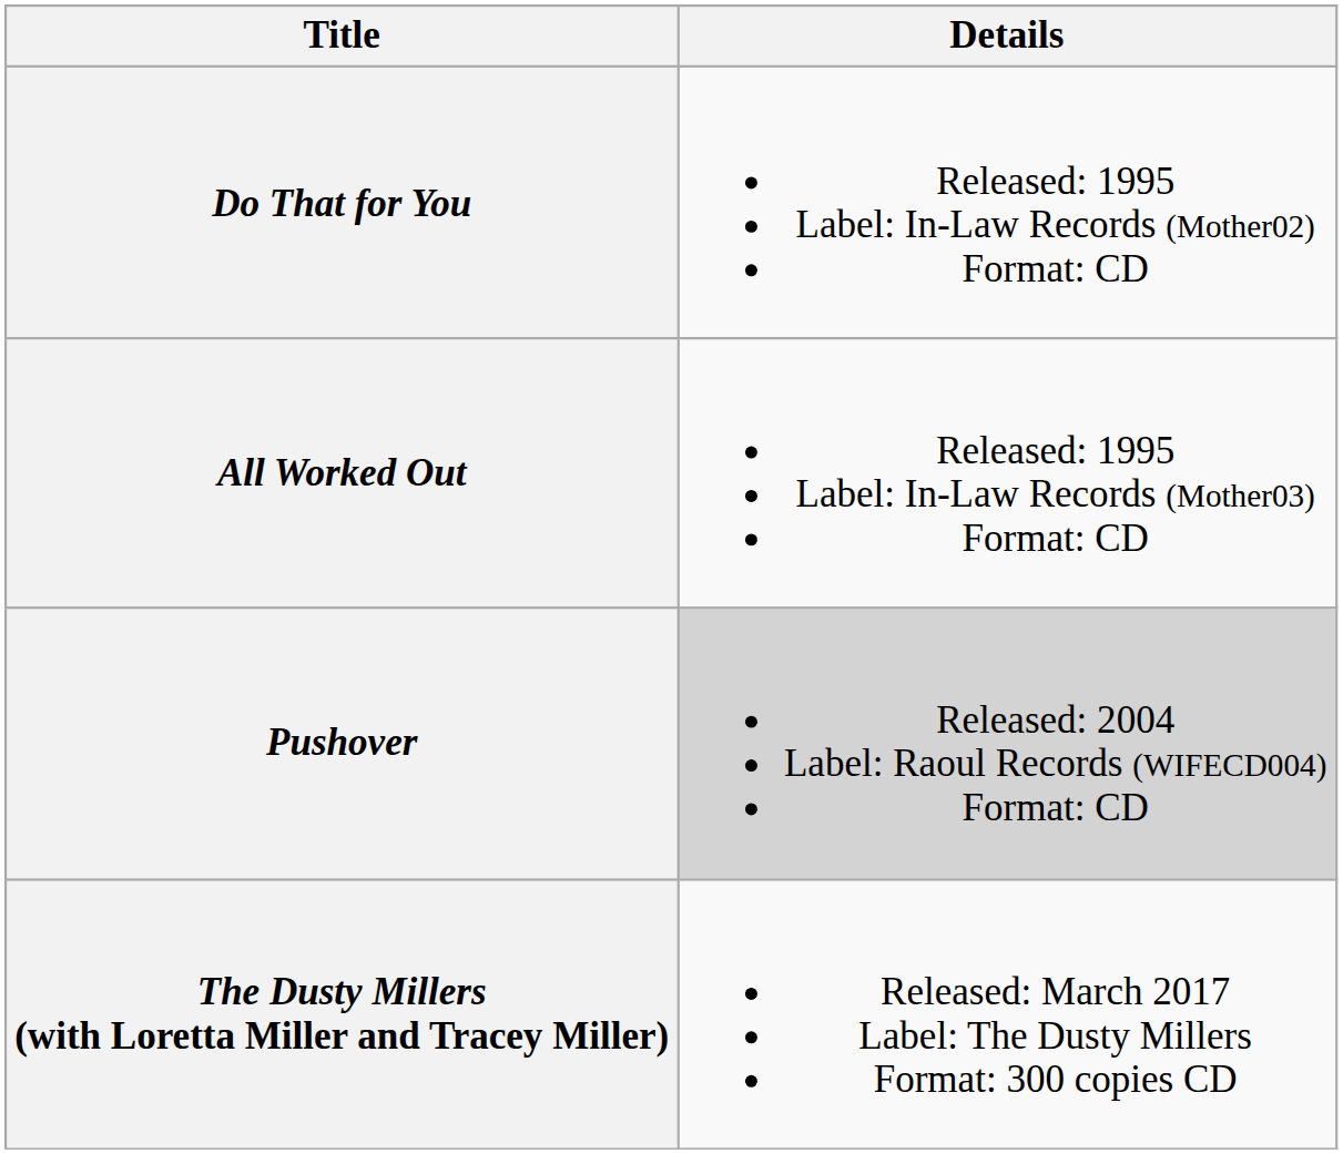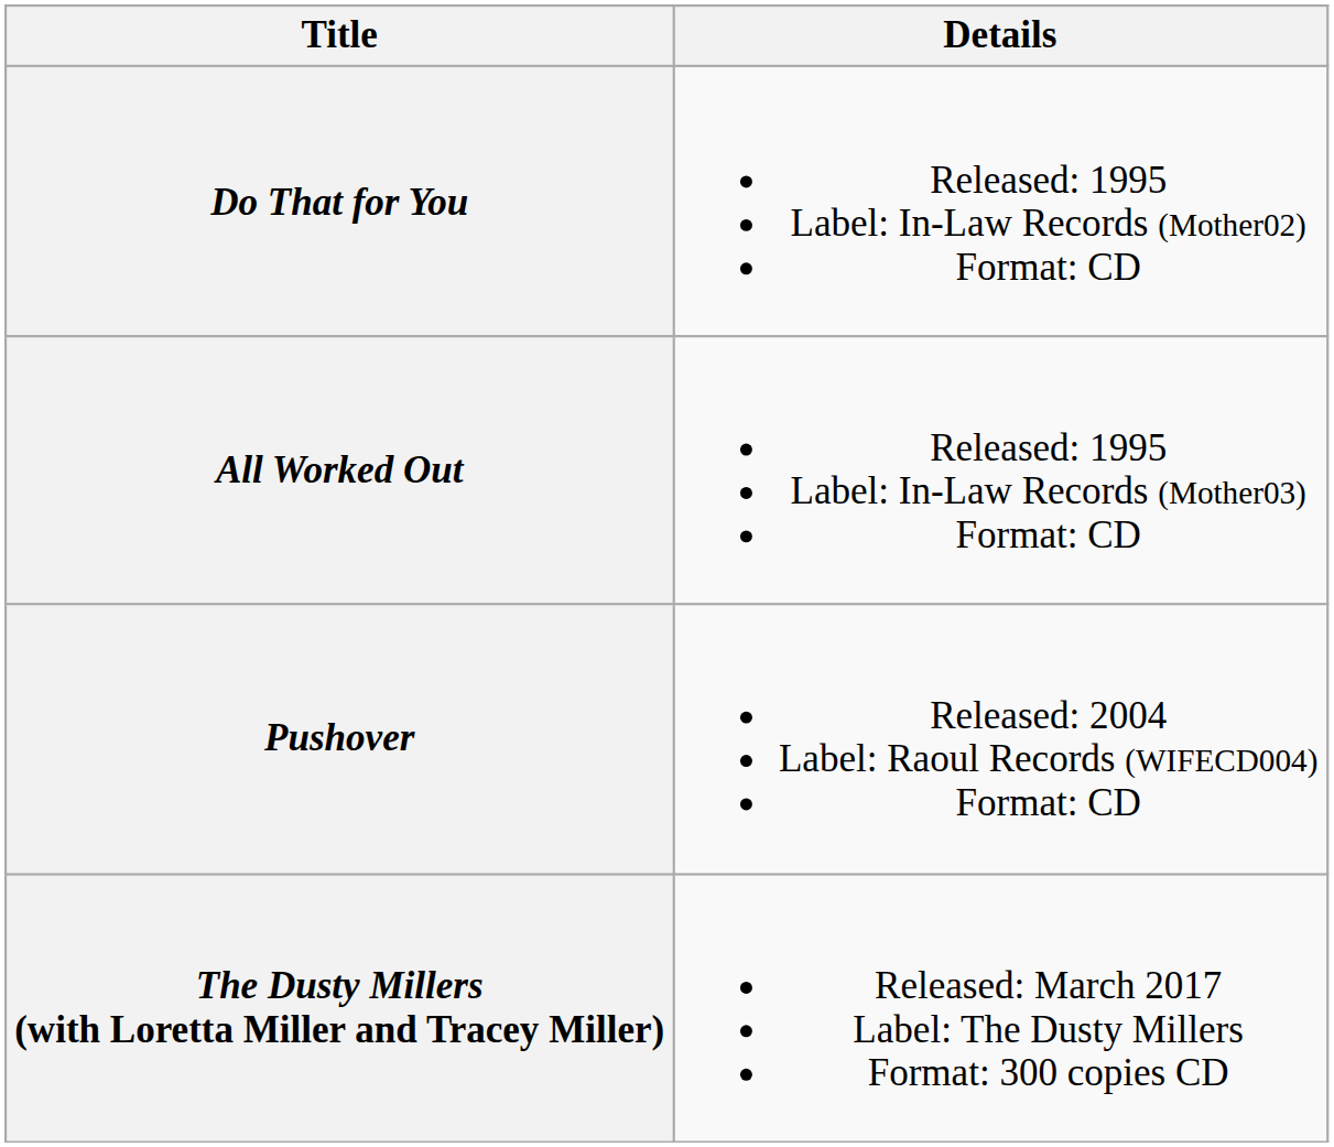Pushover | Details: lightgrey background -> no background
